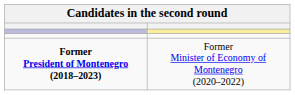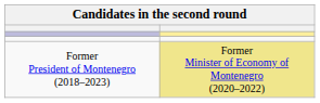row 5 | column 1: bold -> normal
row 5 | column 2: no background -> khaki background
